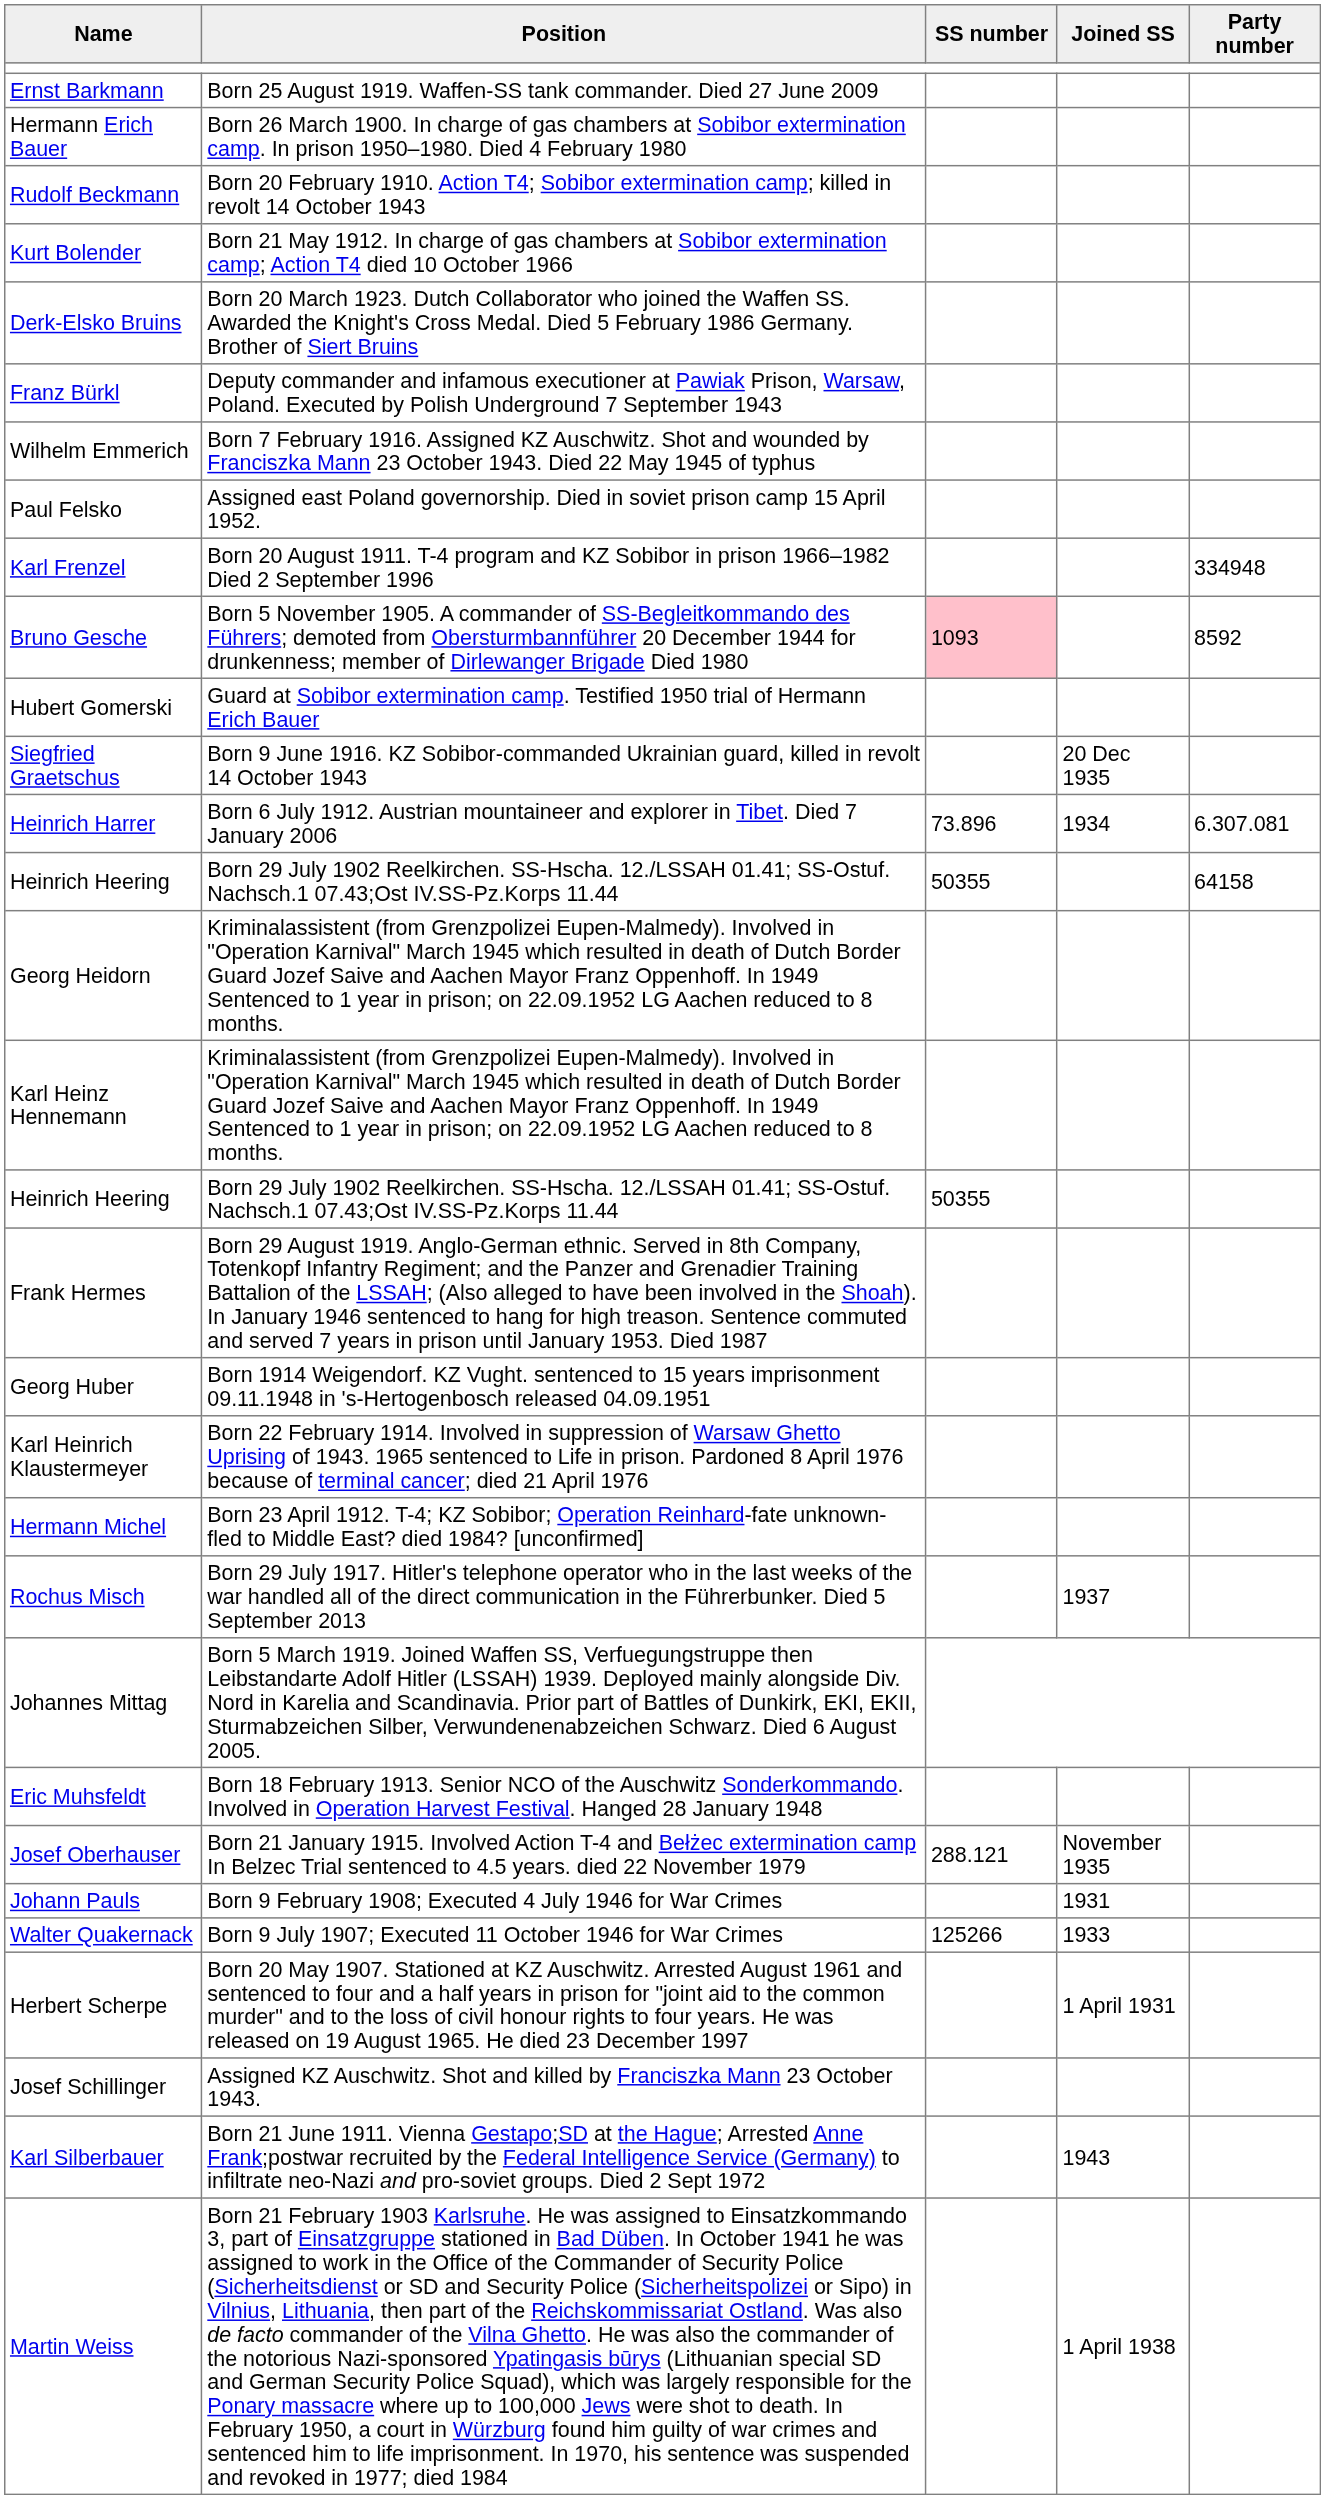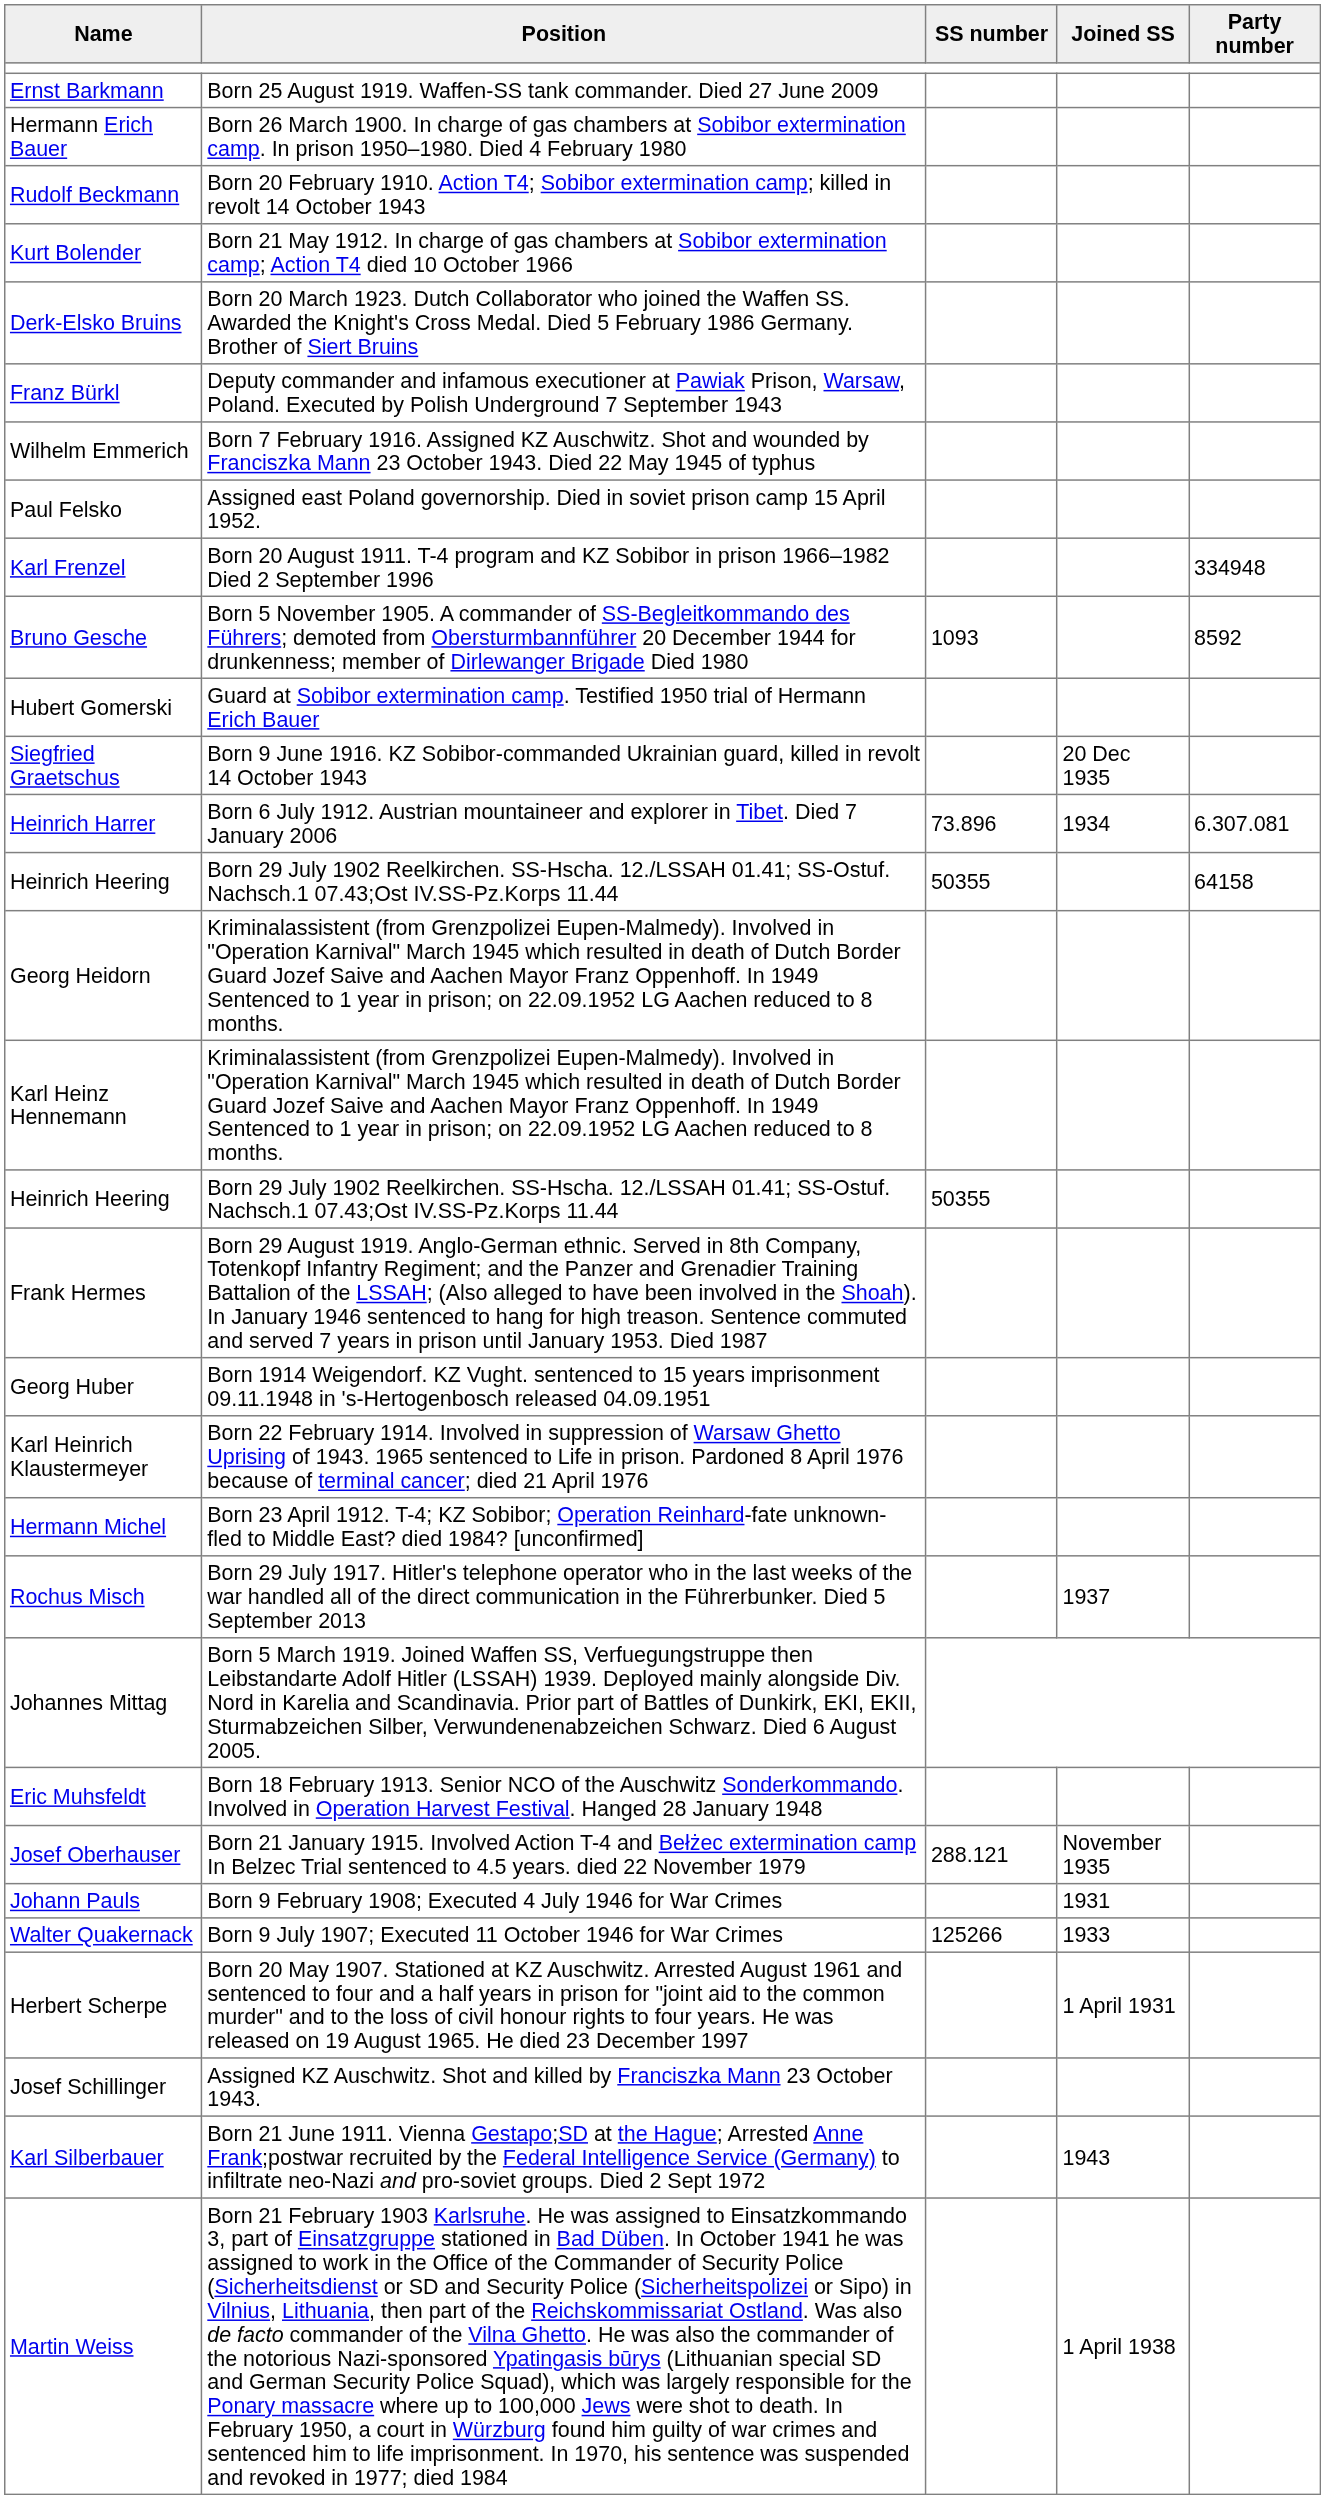Bruno Gesche | SS number: pink background -> no background
